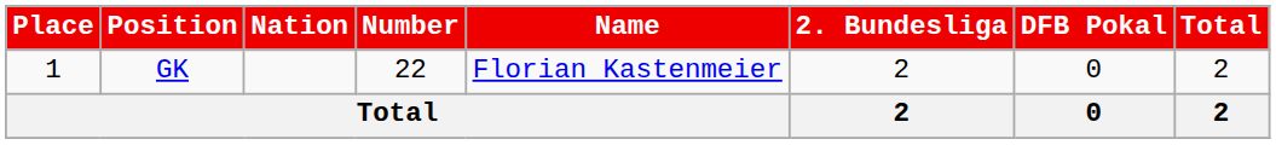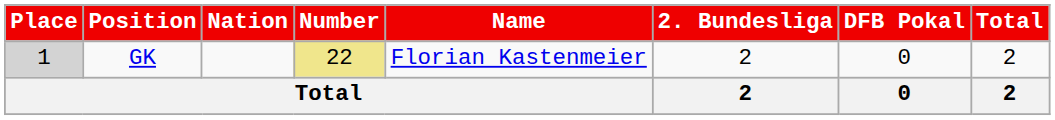GK | Place: no background -> lightgrey background
GK | Number: no background -> khaki background
